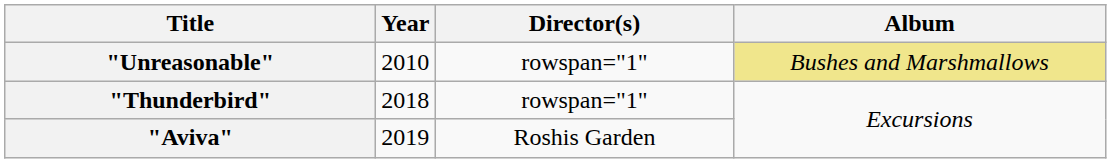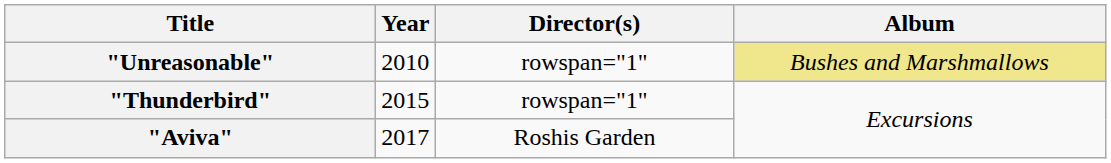"Thunderbird" | Year: 2018 -> 2015
"Aviva" | Year: 2019 -> 2017
